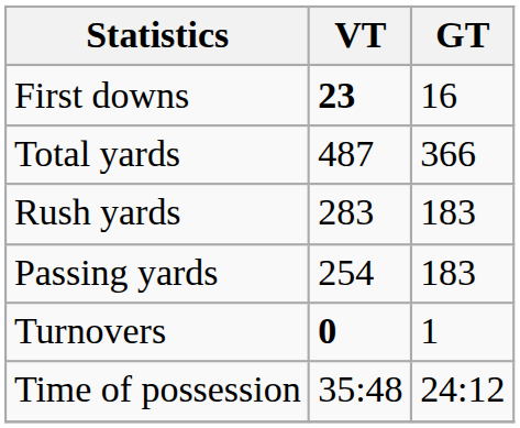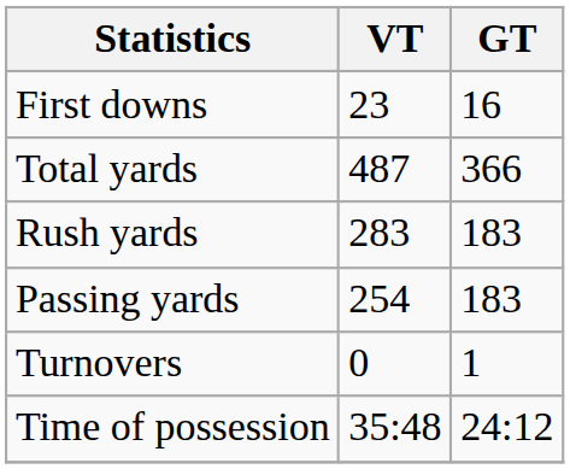First downs | VT: bold -> normal
Turnovers | VT: bold -> normal
